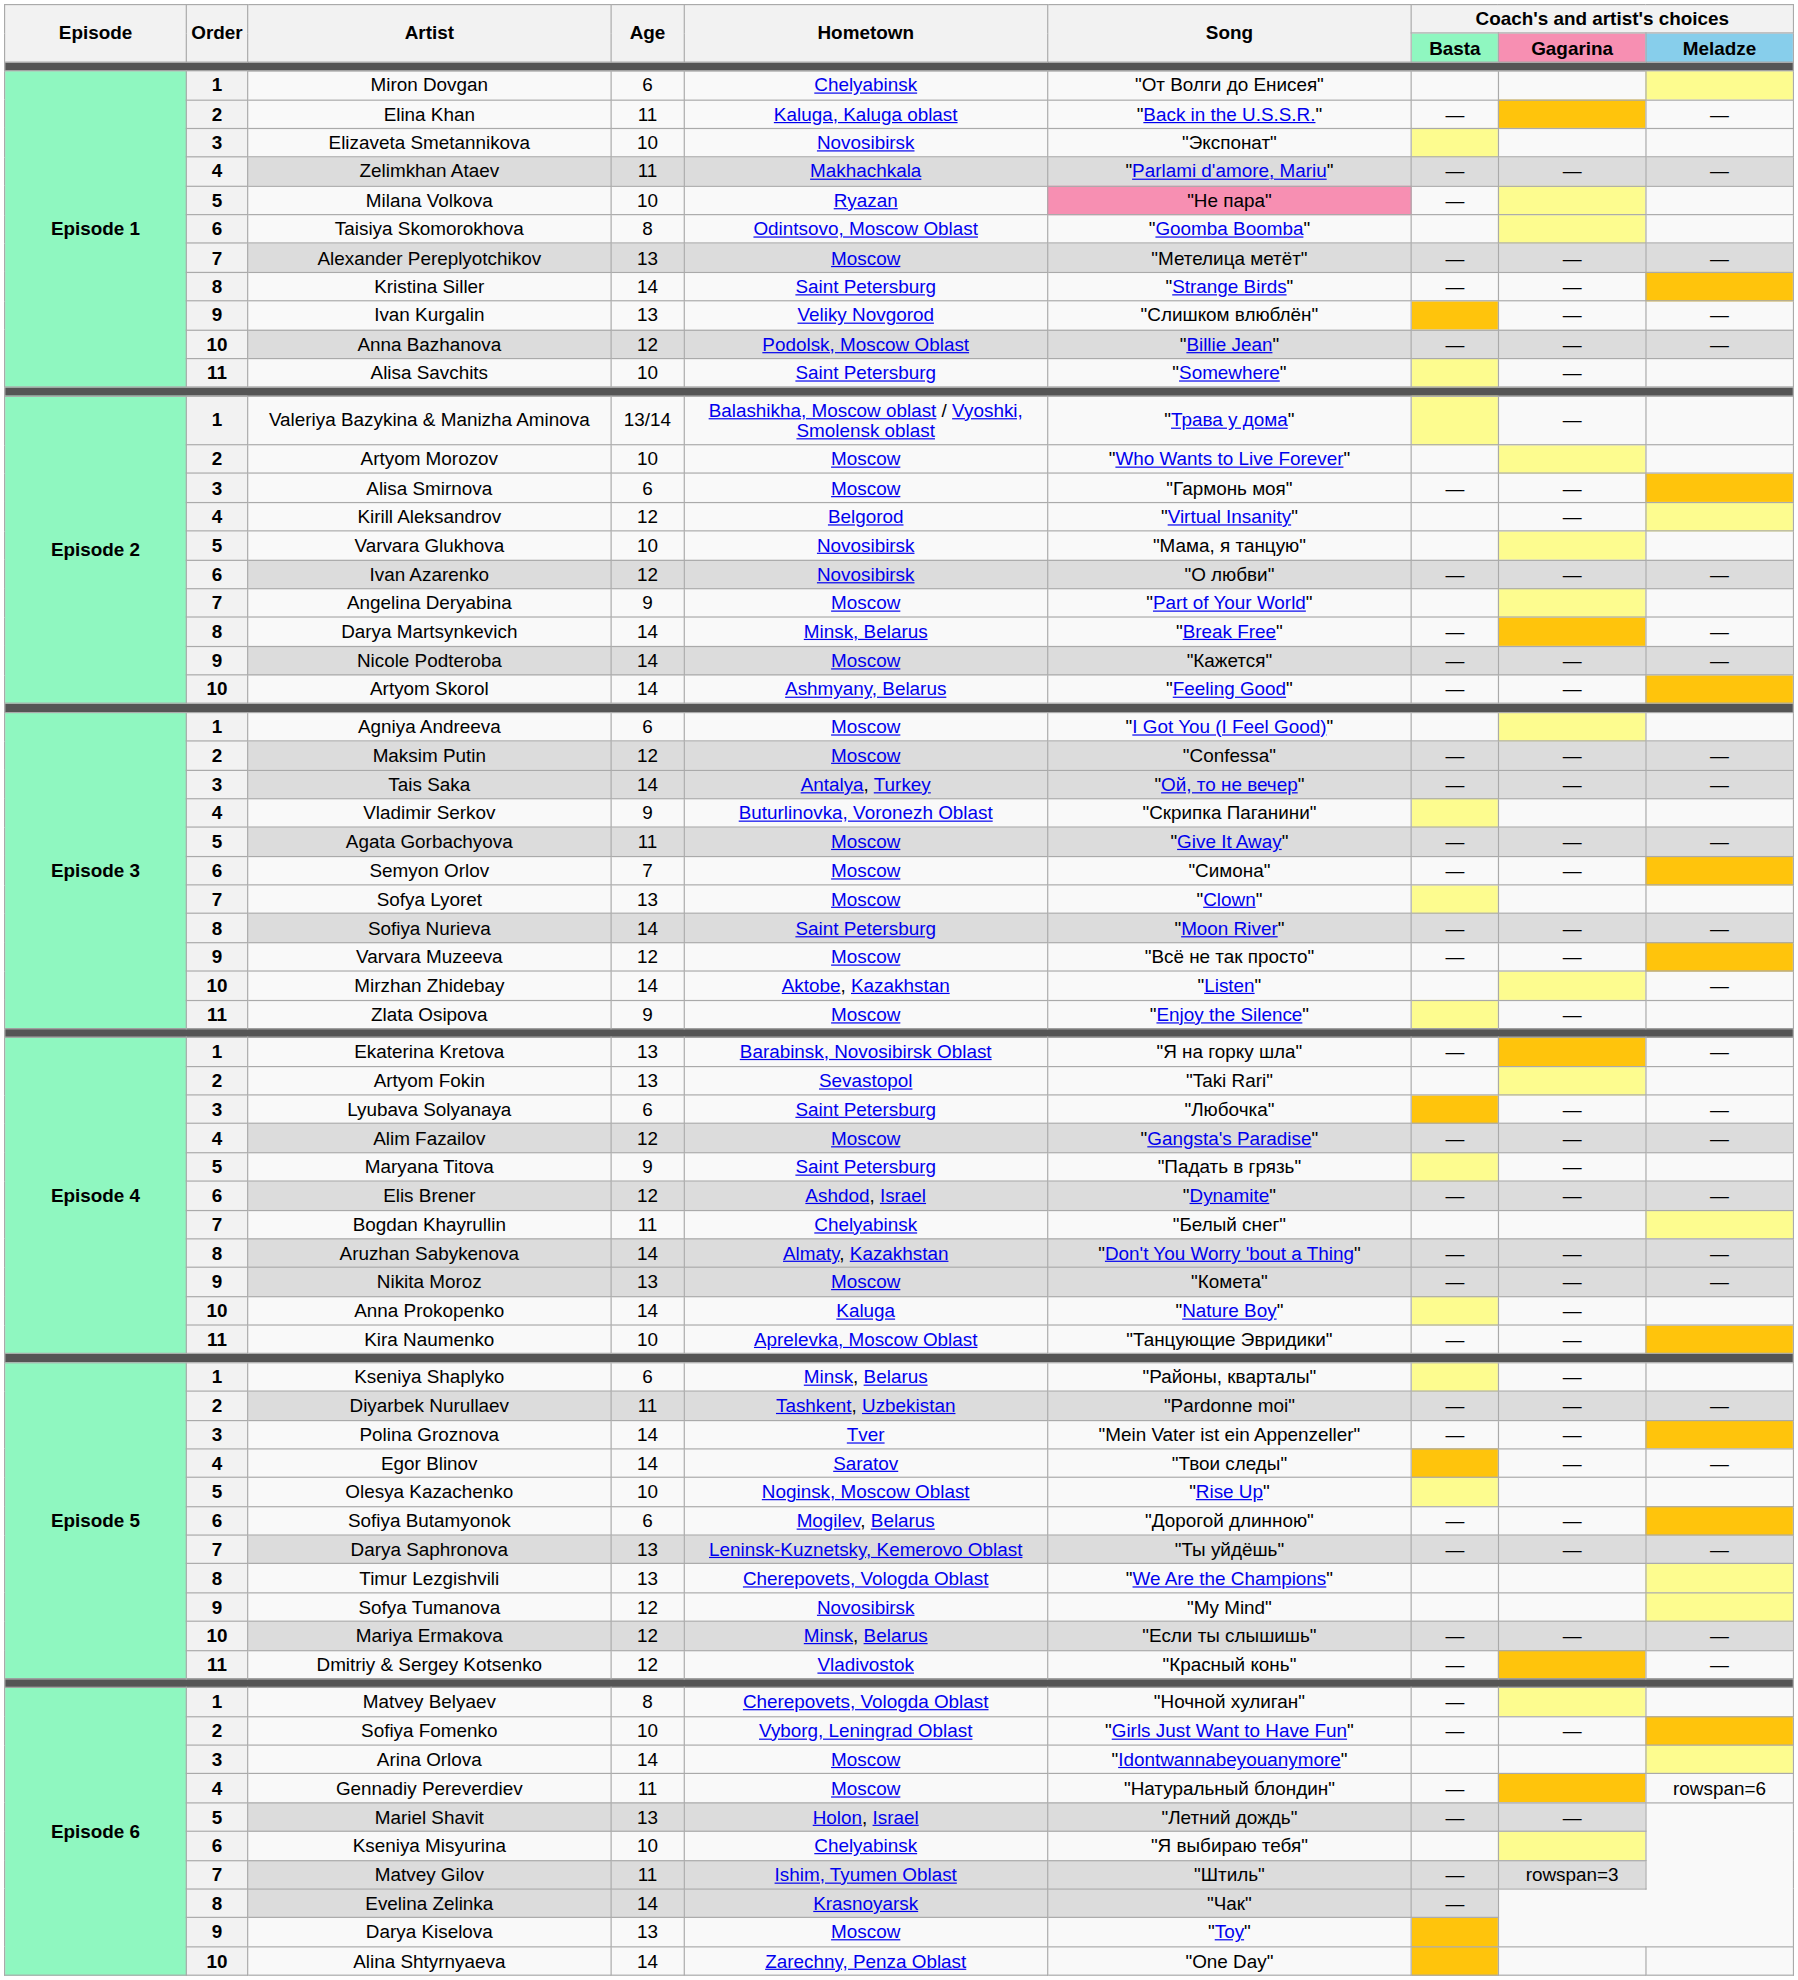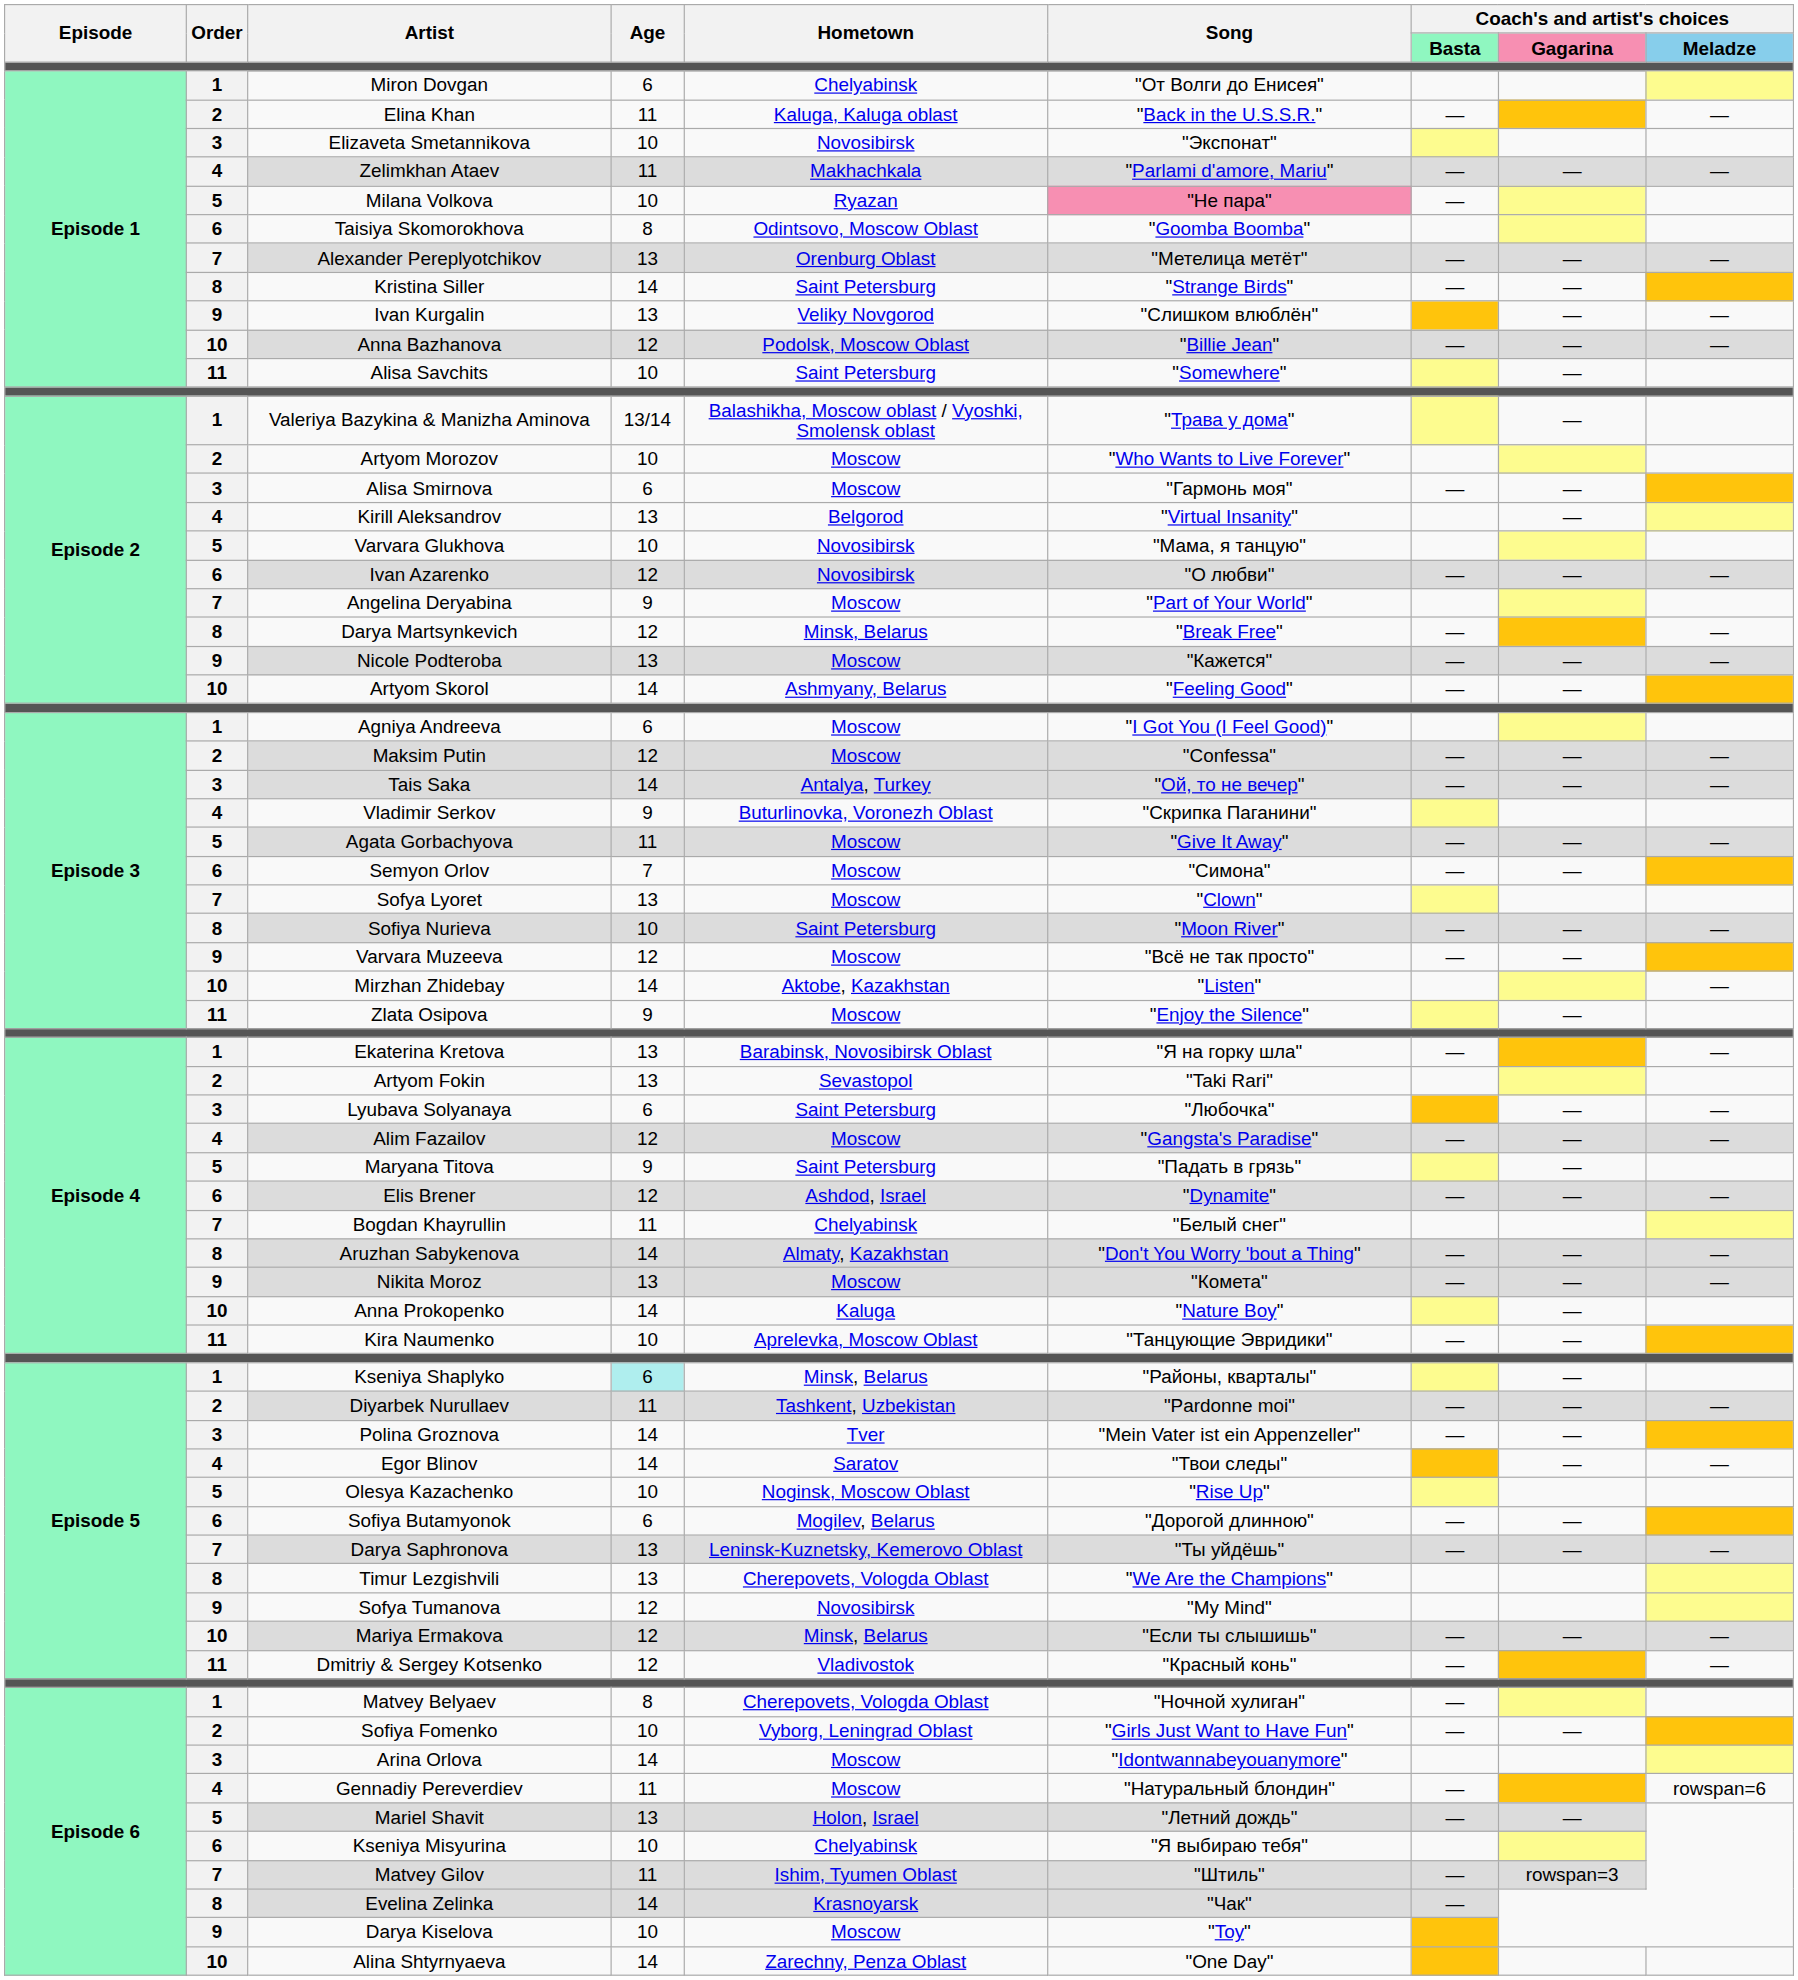Alexander Pereplyotchikov | Hometown: Moscow -> Orenburg Oblast
Kirill Aleksandrov | Age: 12 -> 13
Darya Martsynkevich | Age: 14 -> 12
Nicole Podteroba | Age: 14 -> 13
Sofiya Nurieva | Age: 14 -> 10
Kseniya Shaplyko | Age: no background -> paleturquoise background
Darya Kiselova | Age: 13 -> 10
